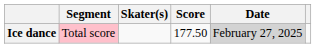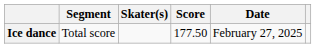row 2 | Segment: pink background -> no background
row 2 | Date: lightgrey background -> no background
